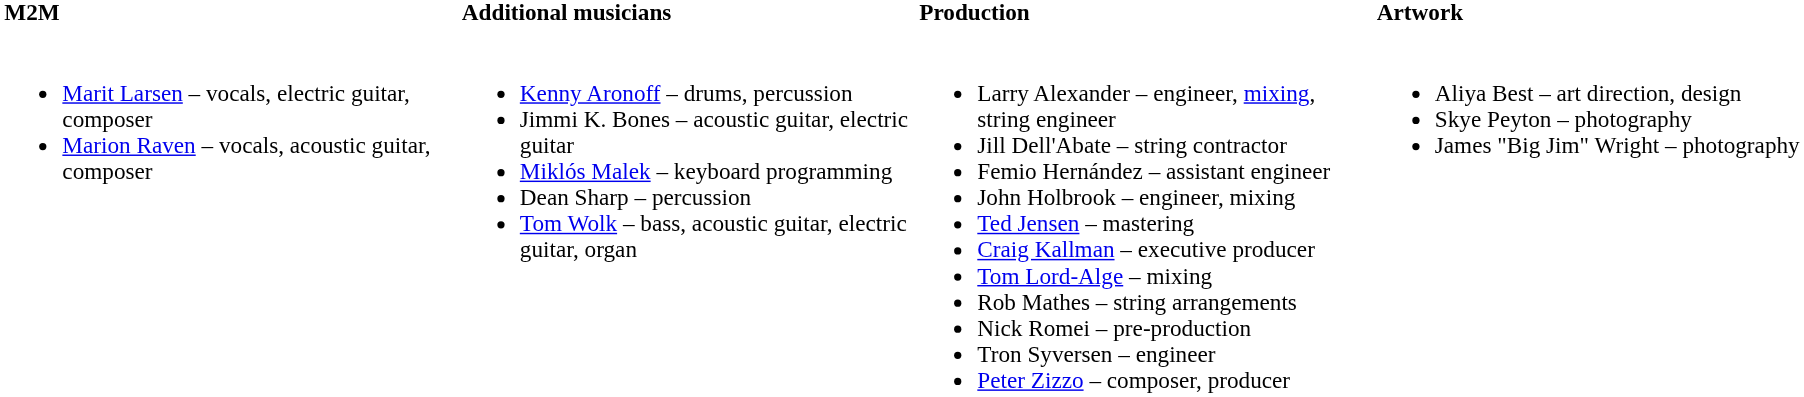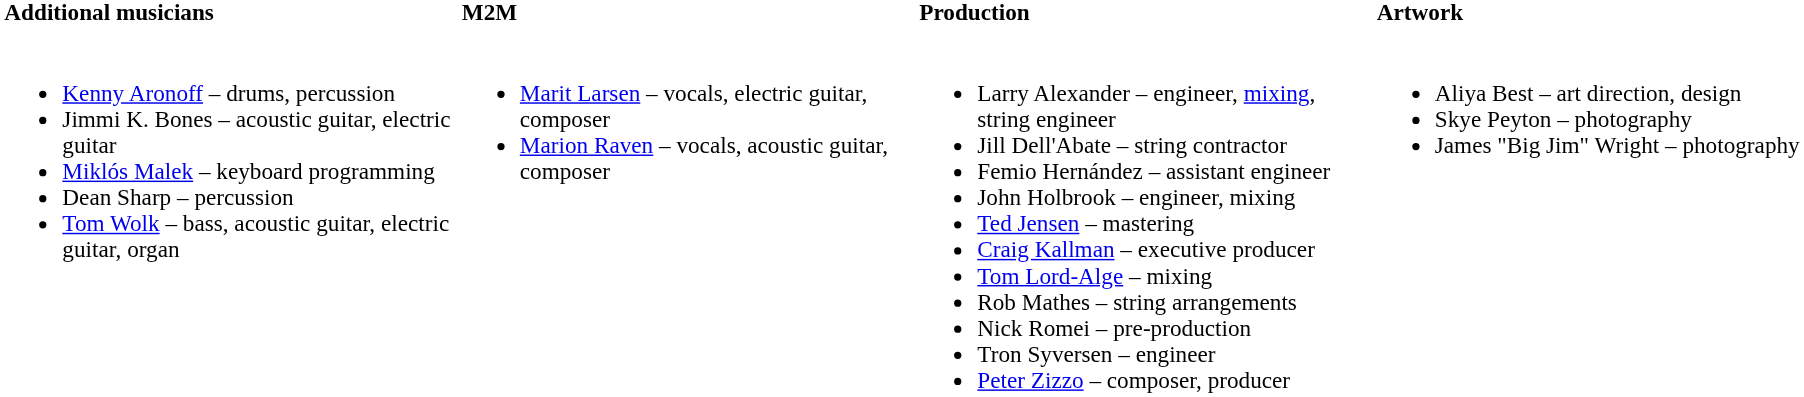columns swapped: M2M <-> Additional musicians
